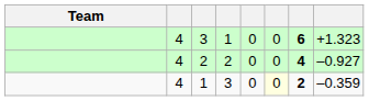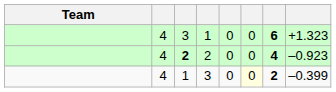row 3 | column 3: normal -> bold
row 3 | column 8: –0.927 -> –0.923
row 4 | column 8: –0.359 -> –0.399
